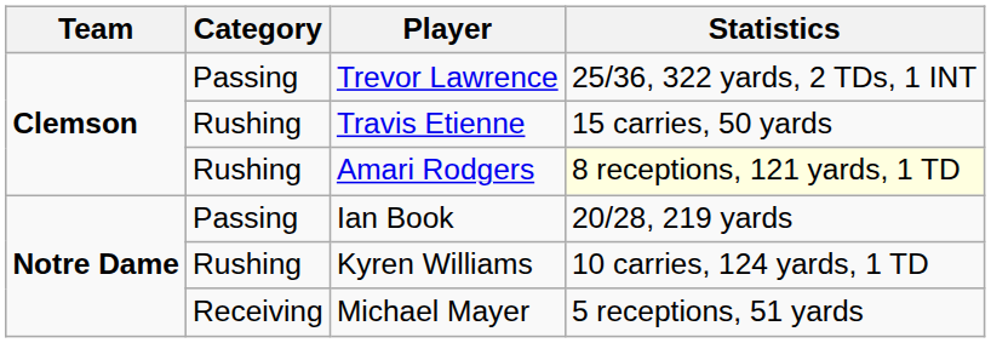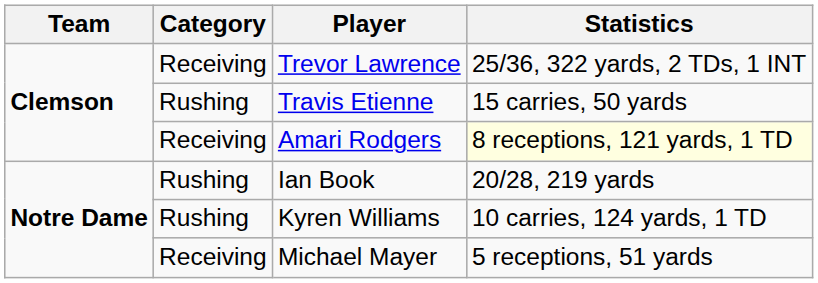Trevor Lawrence | Category: Passing -> Receiving
Amari Rodgers | Category: Rushing -> Receiving
Ian Book | Category: Passing -> Rushing
